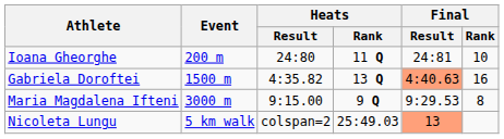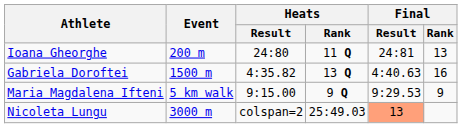Ioana Gheorghe | Final / Rank: 10 -> 13
Gabriela Doroftei | Final / Result: lightsalmon background -> no background
Maria Magdalena Ifteni | Event: 3000 m -> 5 km walk
Maria Magdalena Ifteni | Final / Rank: 8 -> 9
Nicoleta Lungu | Event: 5 km walk -> 3000 m
